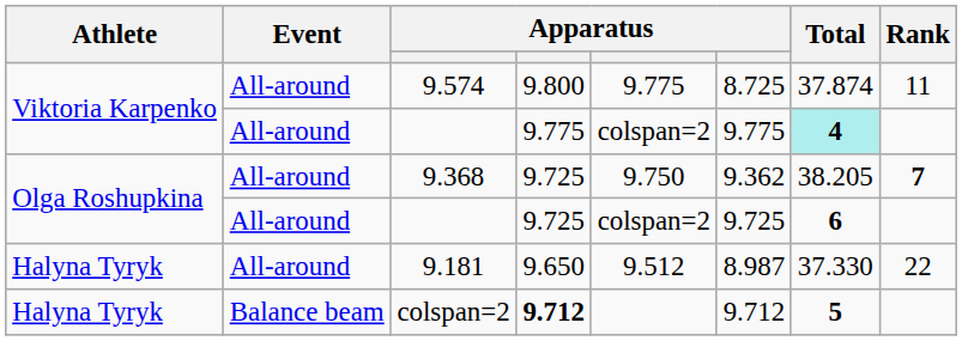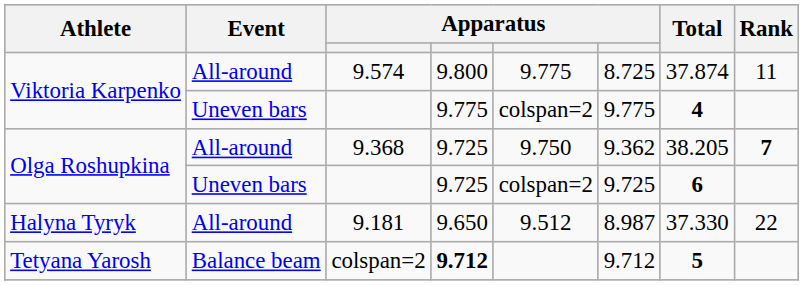row 4 | Event: All-around -> Uneven bars
row 4 | Total: paleturquoise background -> no background
row 6 | Event: All-around -> Uneven bars
row 8 | Athlete: Halyna Tyryk -> Tetyana Yarosh
